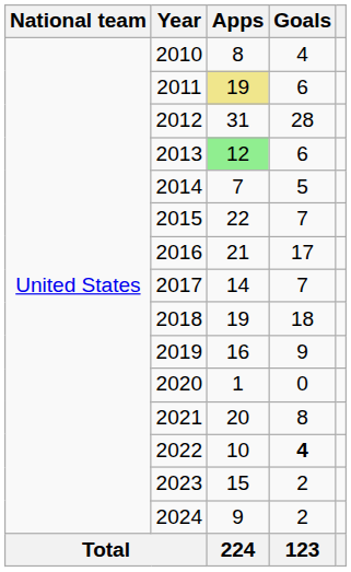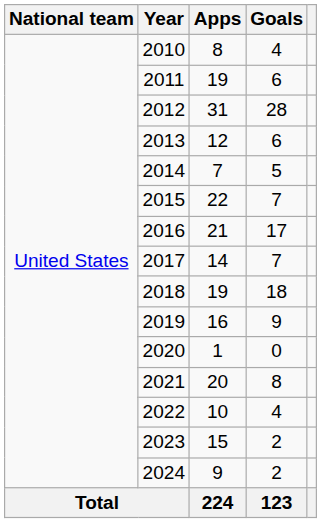2011 | Apps: khaki background -> no background
2013 | Apps: lightgreen background -> no background
2022 | Goals: bold -> normal
